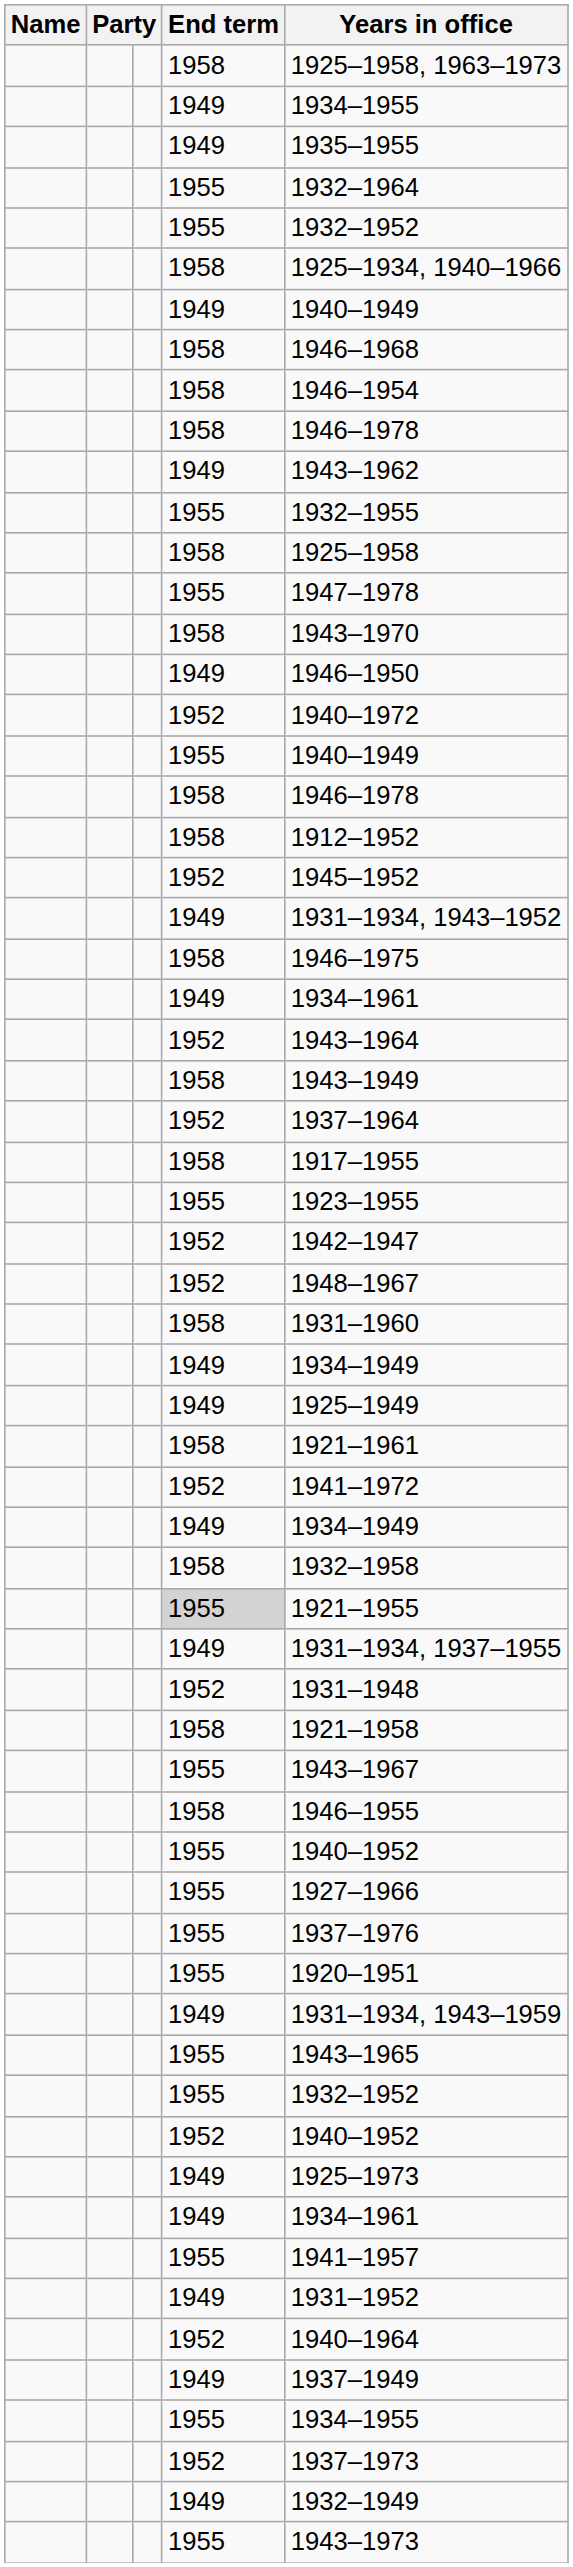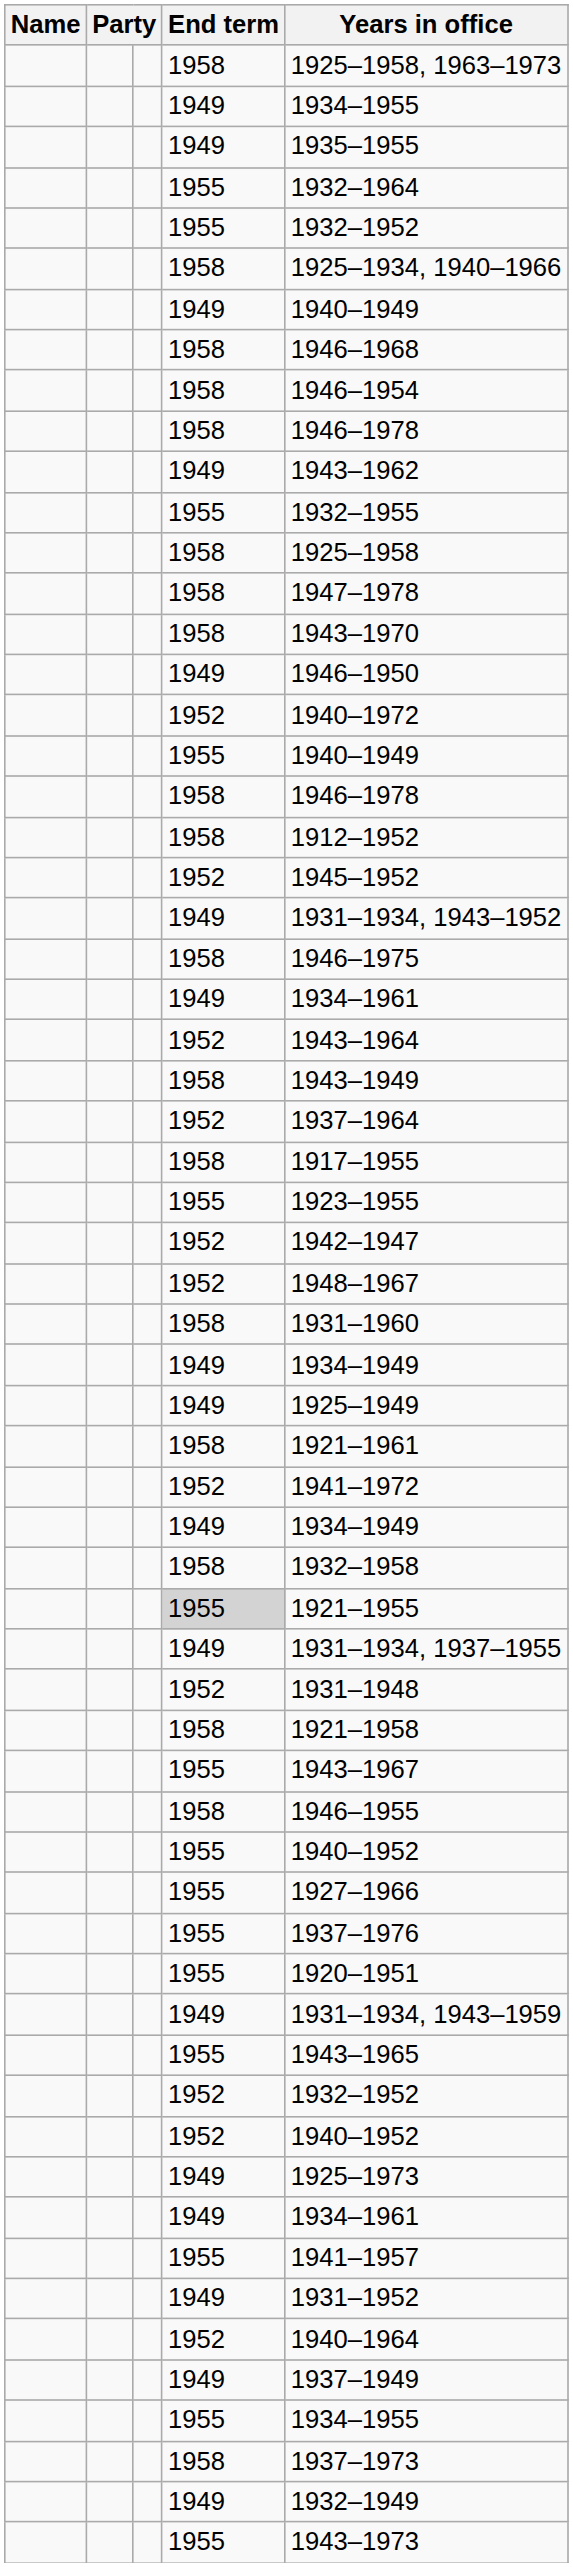row 15 | End term: 1955 -> 1958
row 52 | End term: 1955 -> 1952
row 61 | End term: 1952 -> 1958
